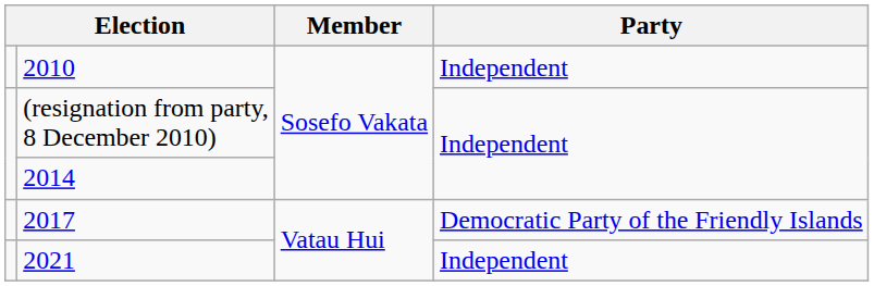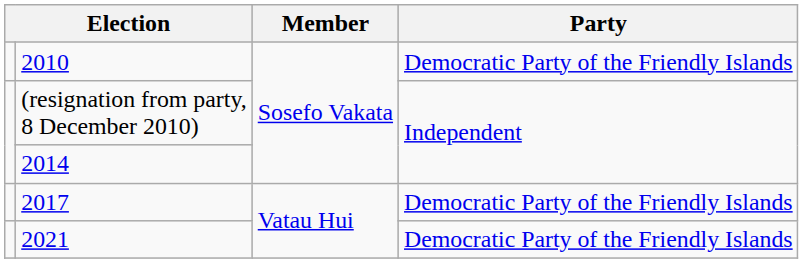2010 | Party: Independent -> Democratic Party of the Friendly Islands
2021 | Party: Independent -> Democratic Party of the Friendly Islands
